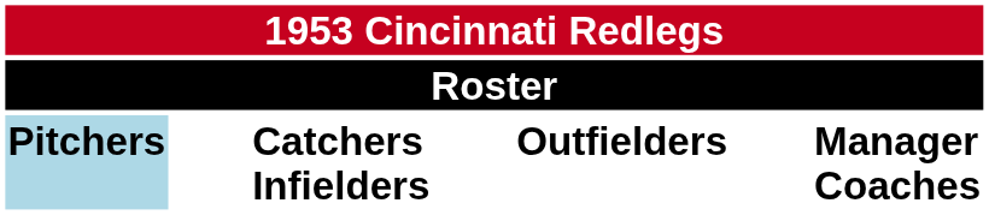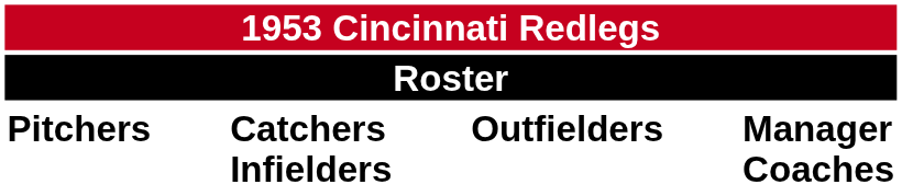Pitchers | column 1: lightblue background -> no background
